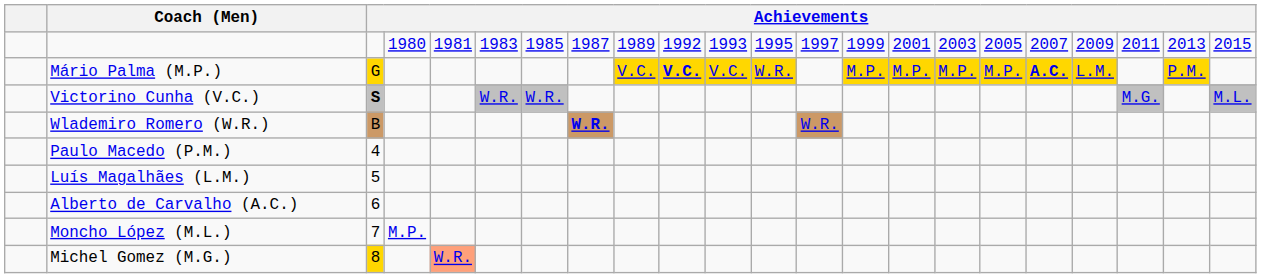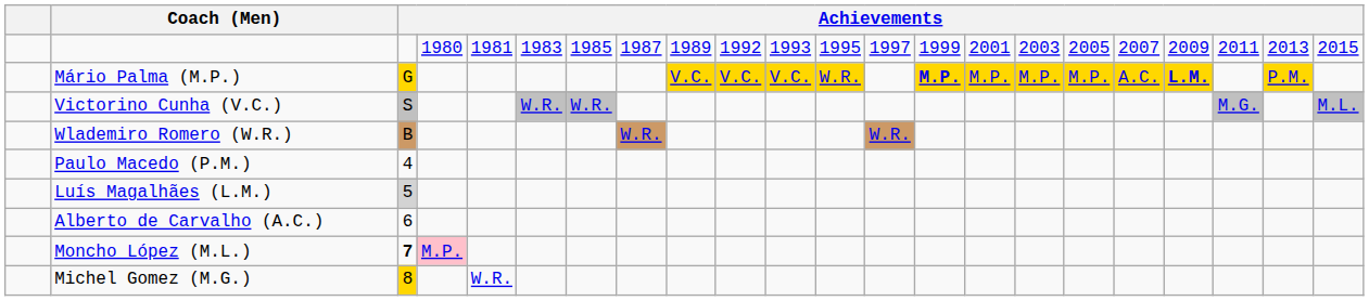Mário Palma (M.P.) | column 10: bold -> normal
Mário Palma (M.P.) | column 14: normal -> bold
Mário Palma (M.P.) | column 18: bold -> normal
Mário Palma (M.P.) | column 19: normal -> bold
Victorino Cunha (V.C.) | column 3: bold -> normal
Wlademiro Romero (W.R.) | column 8: bold -> normal
Luís Magalhães (L.M.) | column 3: no background -> lightgrey background
Moncho López (M.L.) | column 3: normal -> bold
Moncho López (M.L.) | column 4: no background -> pink background
Michel Gomez (M.G.) | column 5: lightsalmon background -> no background
